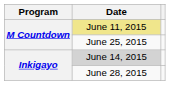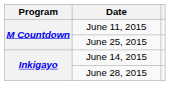June 11, 2015 | Date: khaki background -> no background
June 14, 2015 | Date: lightgrey background -> no background
